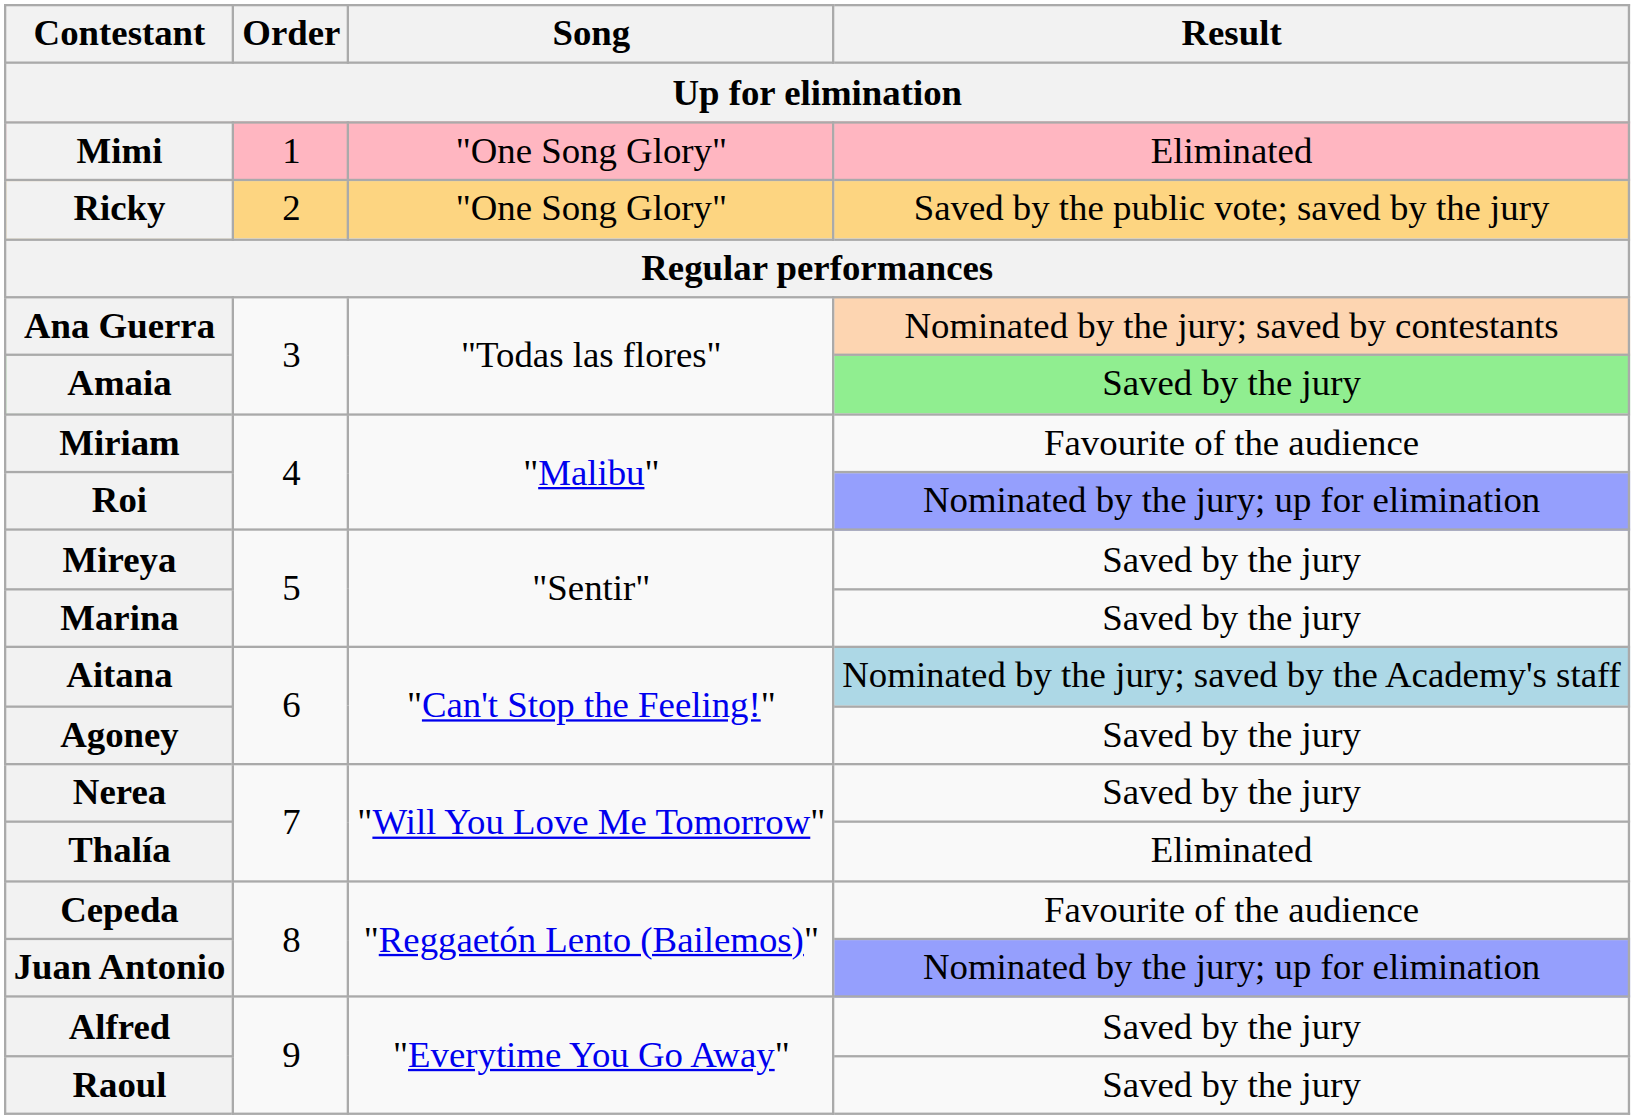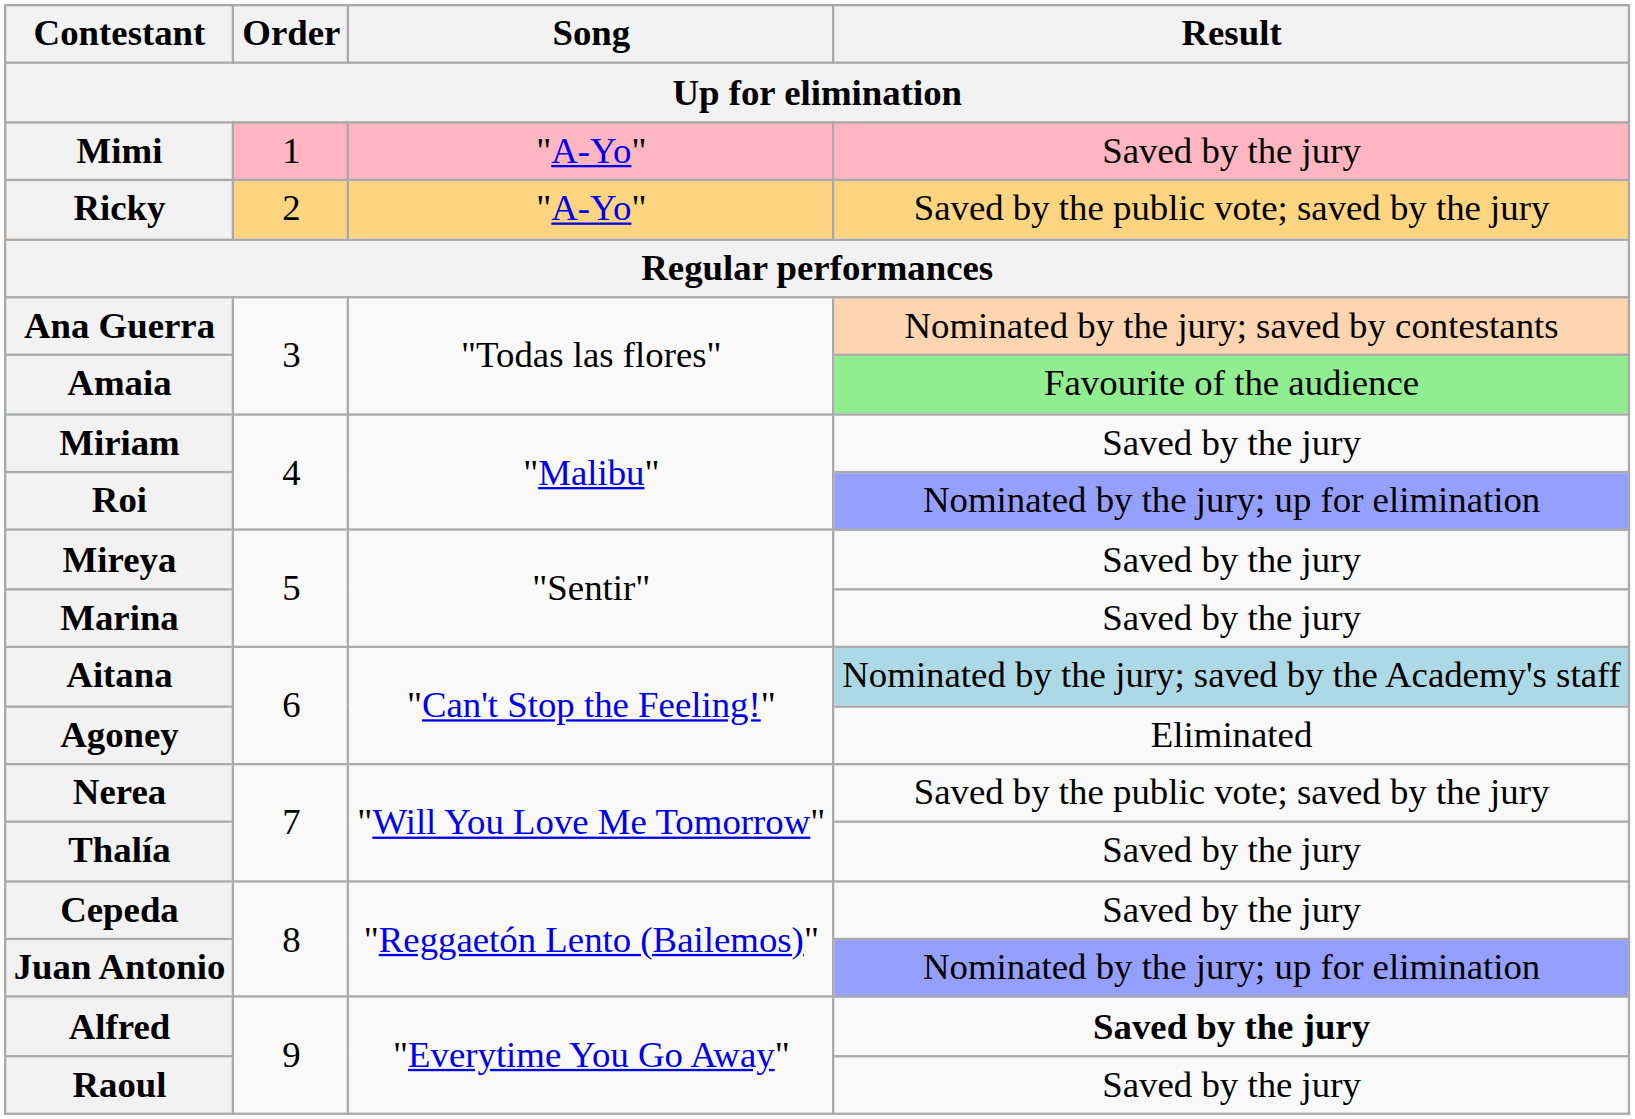Mimi | Song: "One Song Glory" -> "A-Yo"
Mimi | Result: Eliminated -> Saved by the jury
Ricky | Song: "One Song Glory" -> "A-Yo"
Amaia | Result: Saved by the jury -> Favourite of the audience
Miriam | Result: Favourite of the audience -> Saved by the jury
Agoney | Result: Saved by the jury -> Eliminated
Nerea | Result: Saved by the jury -> Saved by the public vote; saved by the jury
Thalía | Result: Eliminated -> Saved by the jury
Cepeda | Result: Favourite of the audience -> Saved by the jury
Alfred | Result: normal -> bold
